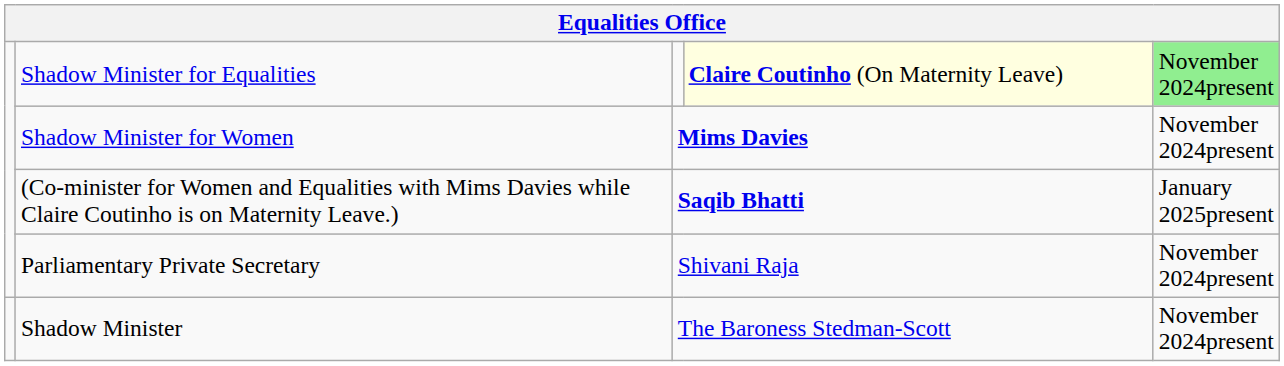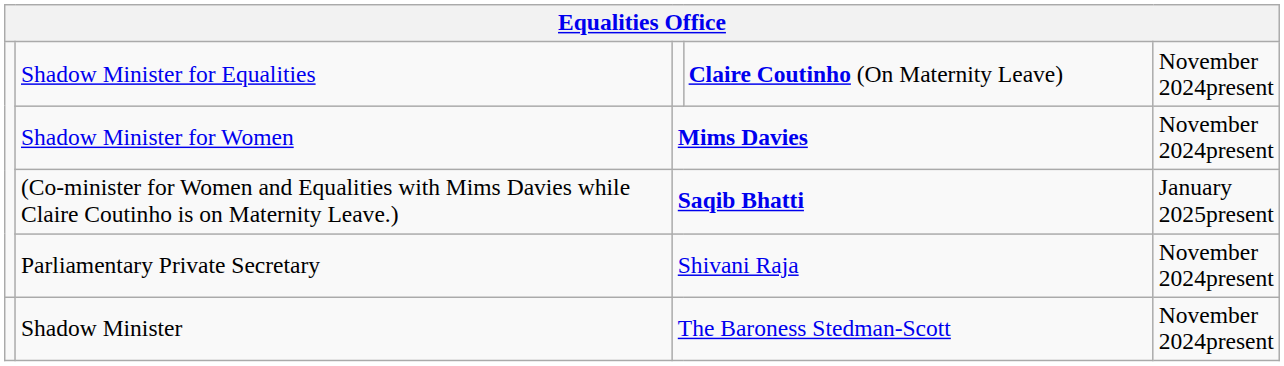Shadow Minister for Equalities | column 4: lightyellow background -> no background
Shadow Minister for Equalities | column 5: lightgreen background -> no background
